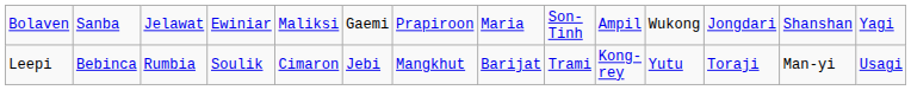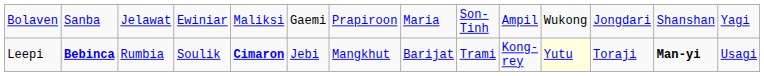Leepi | column 2: normal -> bold
Leepi | column 5: normal -> bold
Leepi | column 11: no background -> lightyellow background
Leepi | column 13: normal -> bold
